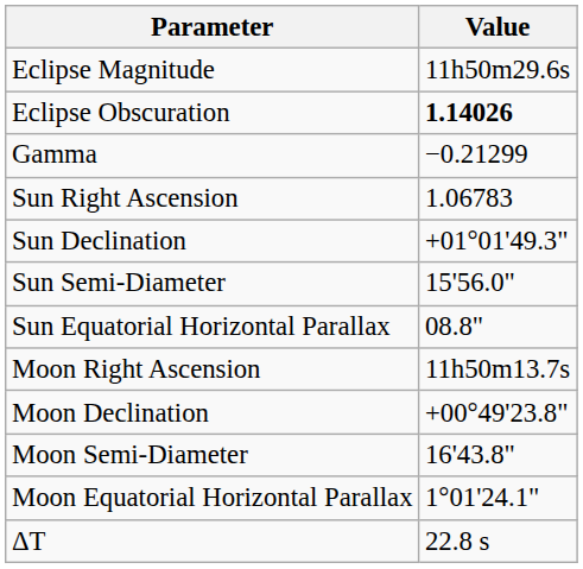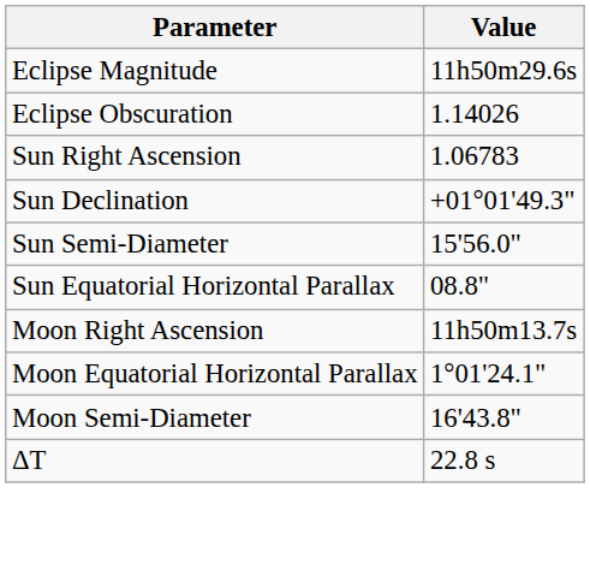Eclipse Obscuration | Value: bold -> normal
- row: Gamma | −0.21299
- row: Moon Declination | +00°49'23.8"
rows swapped: Moon Semi-Diameter <-> Moon Equatorial Horizontal Parallax
